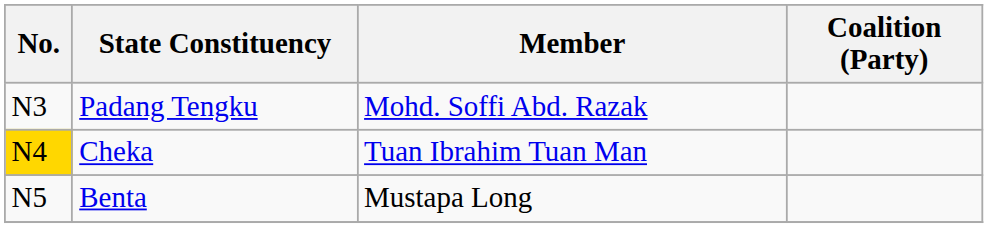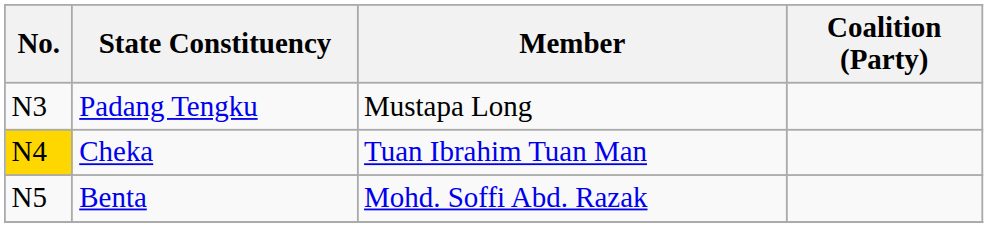Padang Tengku | Member: Mohd. Soffi Abd. Razak -> Mustapa Long
Benta | Member: Mustapa Long -> Mohd. Soffi Abd. Razak
